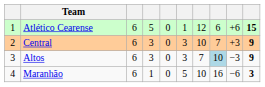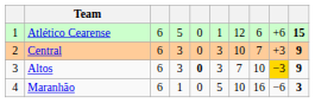Altos | column 5: normal -> bold
Altos | column 8: lightblue background -> no background
Altos | column 9: no background -> gold background
